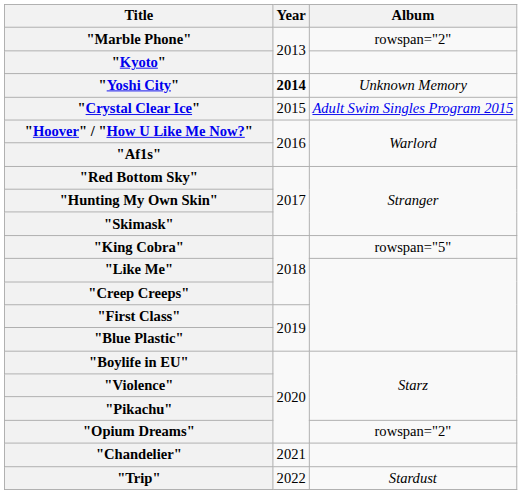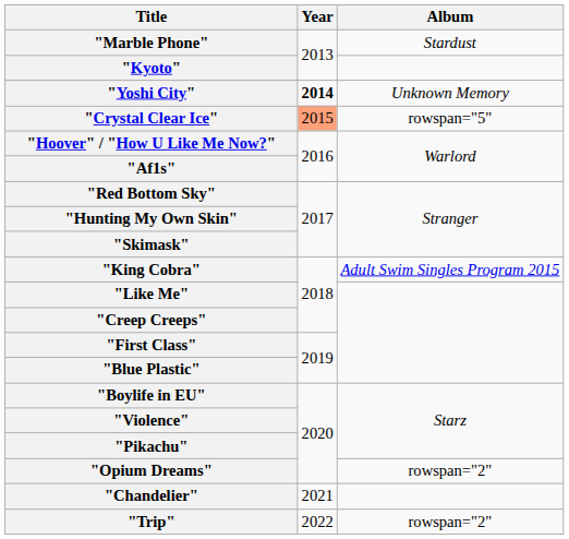"Marble Phone" | Album: rowspan="2" -> Stardust
"Crystal Clear Ice" | Year: no background -> lightsalmon background
"Crystal Clear Ice" | Album: Adult Swim Singles Program 2015 -> rowspan="5"
"King Cobra" | Album: rowspan="5" -> Adult Swim Singles Program 2015
"Trip" | Album: Stardust -> rowspan="2"
